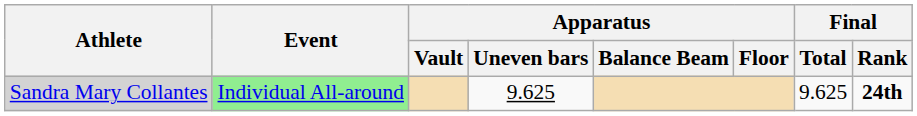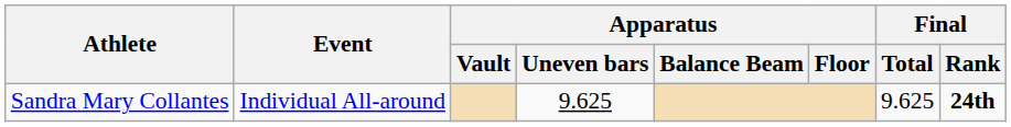row 3 | Athlete: lightgrey background -> no background
row 3 | Event: lightgreen background -> no background
